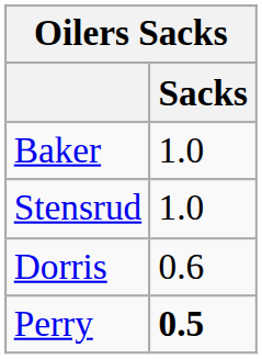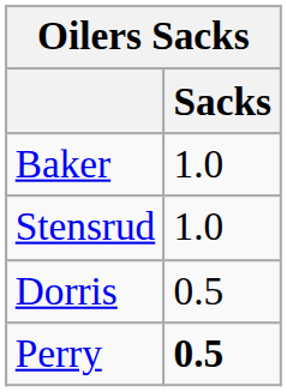Dorris | Sacks: 0.6 -> 0.5
